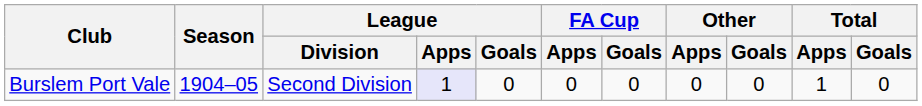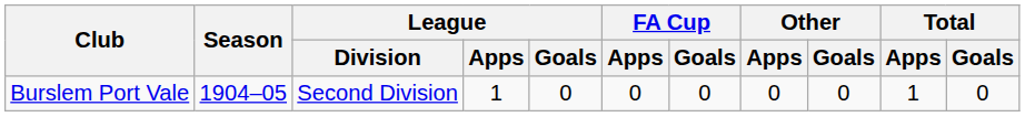Burslem Port Vale | League / Apps: lavender background -> no background
